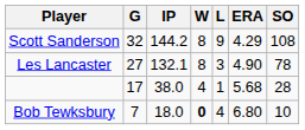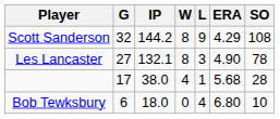Bob Tewksbury | G: 7 -> 6
Bob Tewksbury | W: bold -> normal
